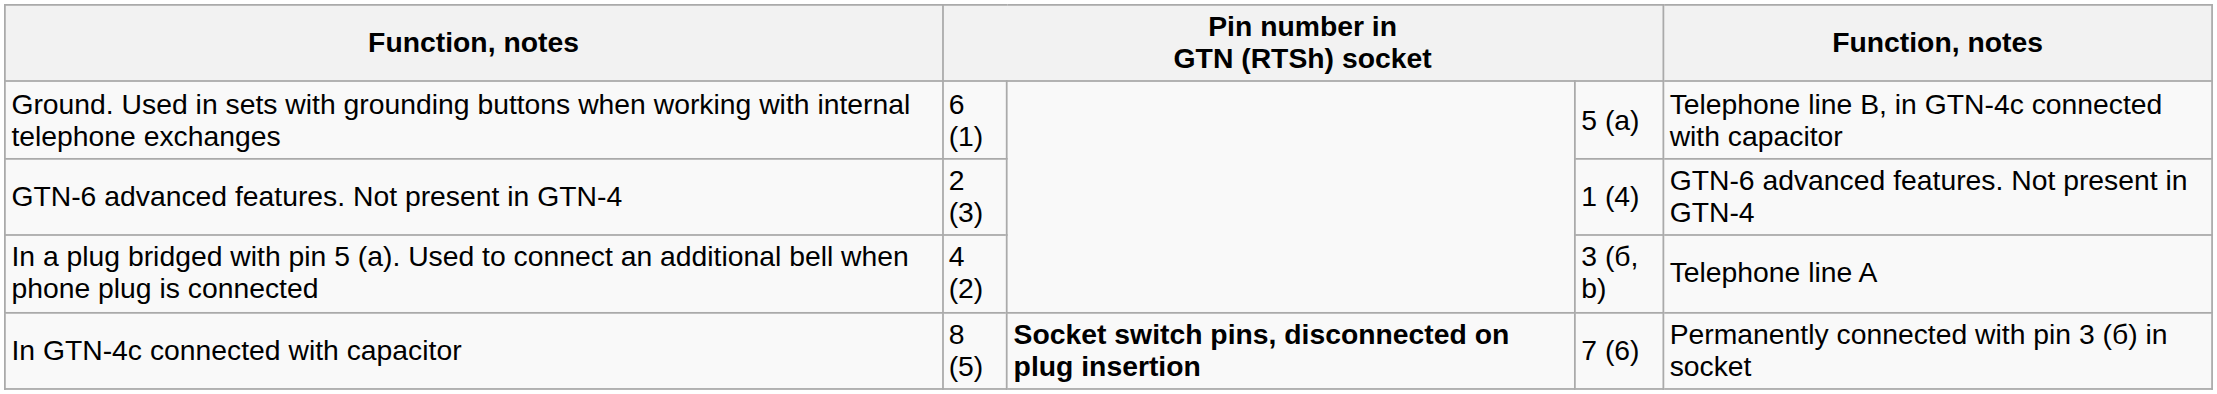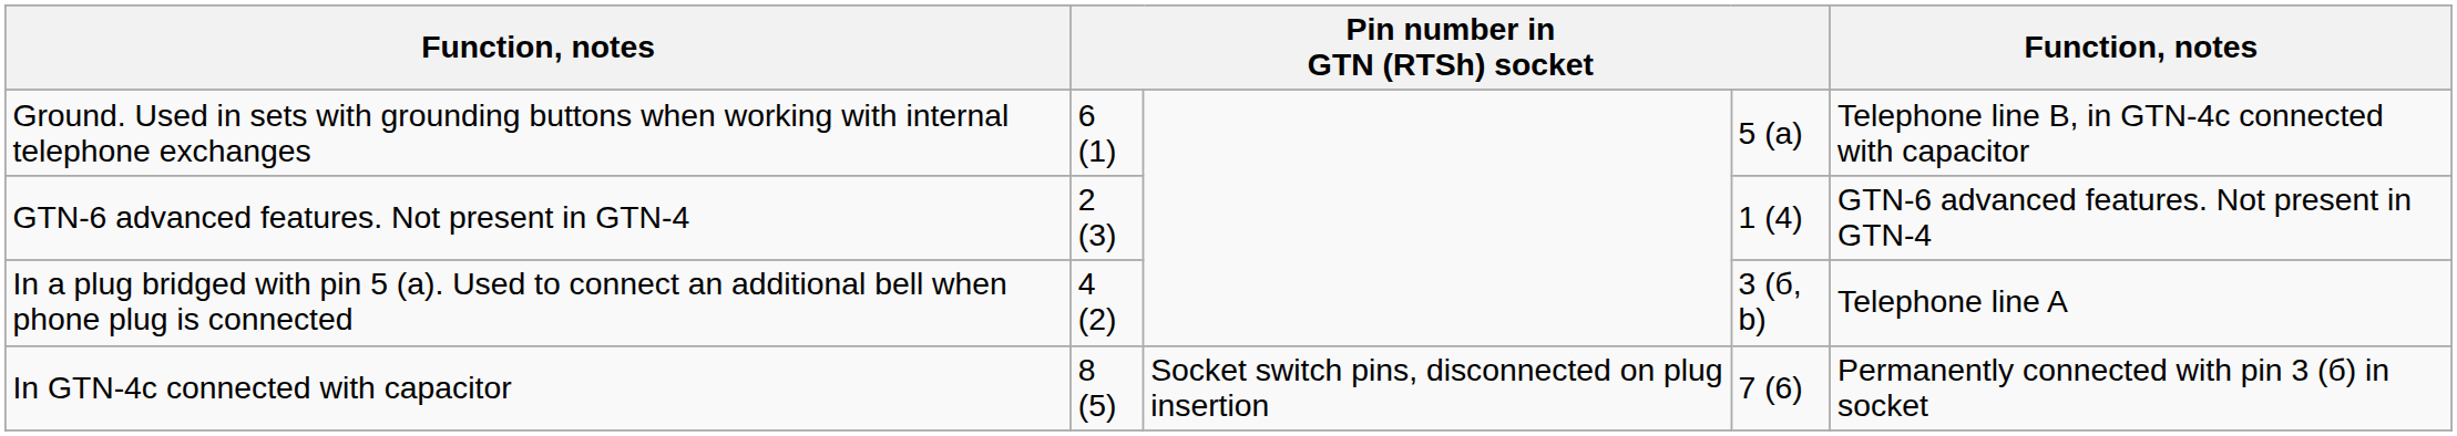In GTN-4c connected with capacitor | column 3: bold -> normal
